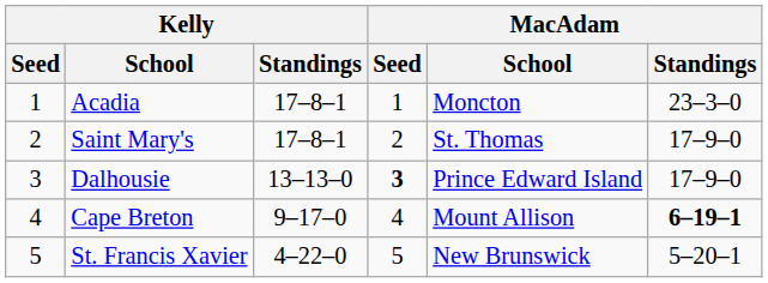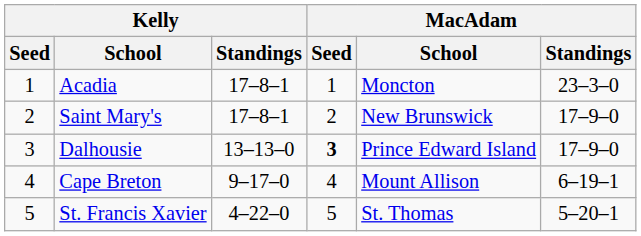Saint Mary's | MacAdam / School: St. Thomas -> New Brunswick
Cape Breton | MacAdam / Standings: bold -> normal
St. Francis Xavier | MacAdam / School: New Brunswick -> St. Thomas
